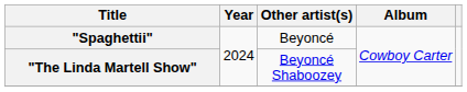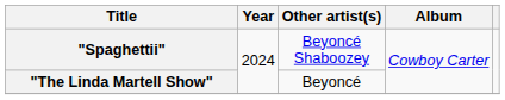"Spaghettii" | Other artist(s): Beyoncé -> Beyoncé Shaboozey
"The Linda Martell Show" | Other artist(s): Beyoncé Shaboozey -> Beyoncé
